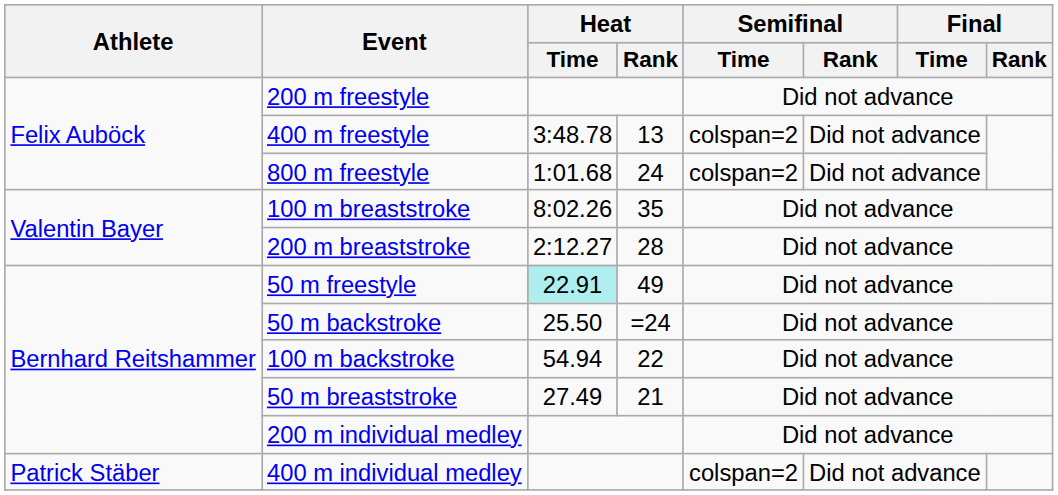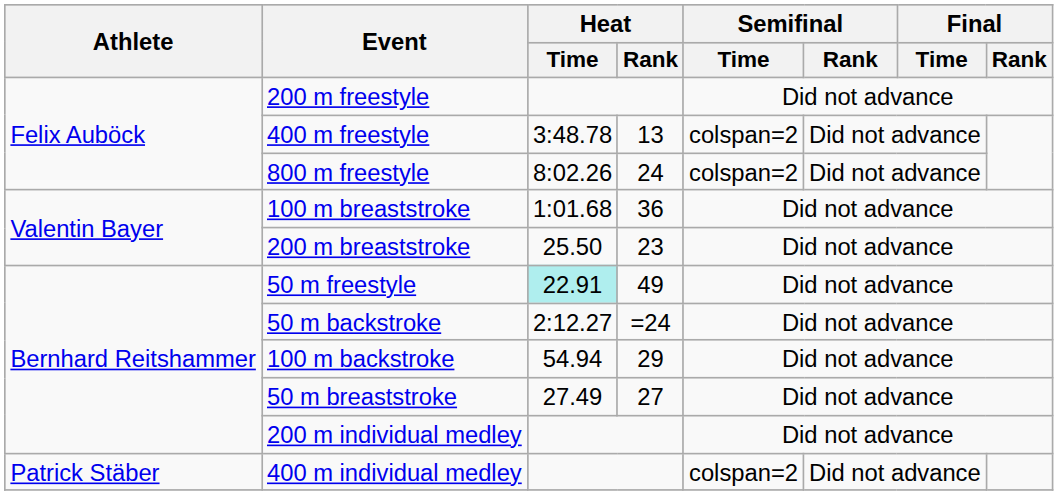800 m freestyle | Heat / Time: 1:01.68 -> 8:02.26
100 m breaststroke | Heat / Time: 8:02.26 -> 1:01.68
100 m breaststroke | Heat / Rank: 35 -> 36
200 m breaststroke | Heat / Time: 2:12.27 -> 25.50
200 m breaststroke | Heat / Rank: 28 -> 23
50 m backstroke | Heat / Time: 25.50 -> 2:12.27
100 m backstroke | Heat / Rank: 22 -> 29
50 m breaststroke | Heat / Rank: 21 -> 27
